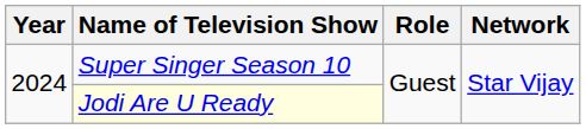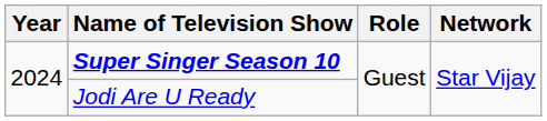Super Singer Season 10 | Name of Television Show: normal -> bold
Jodi Are U Ready | Name of Television Show: lightyellow background -> no background
